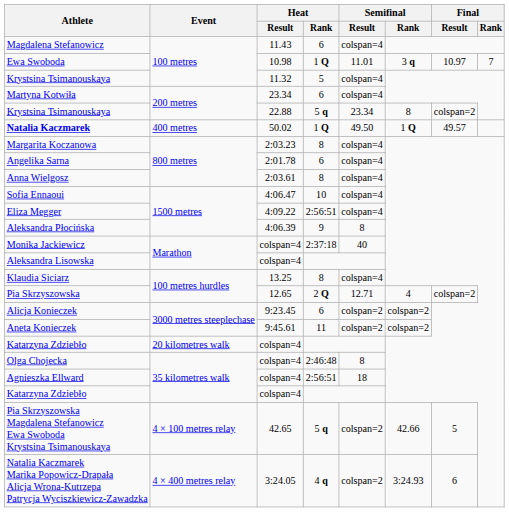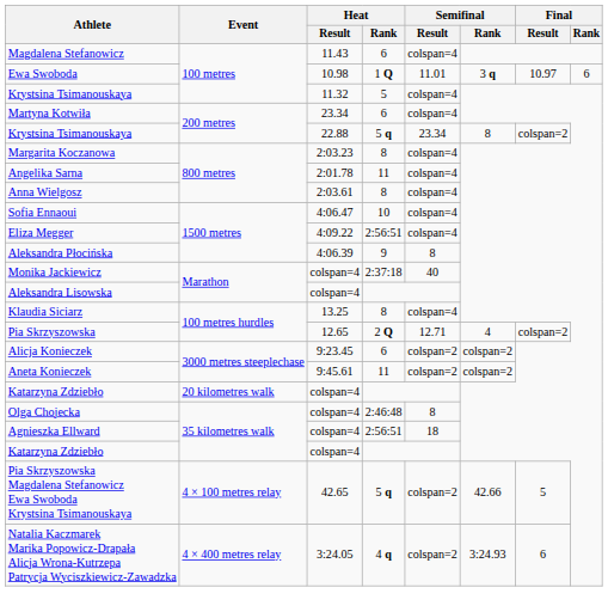Ewa Swoboda | Final / Rank: 7 -> 6
- row: Natalia Kaczmarek | 400 metres | 50.02 | 1 Q | 49.50 | 1 Q | 49.57
Angelika Sarna | Heat / Rank: 6 -> 11
